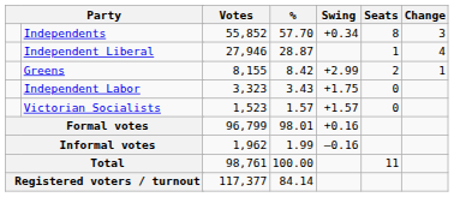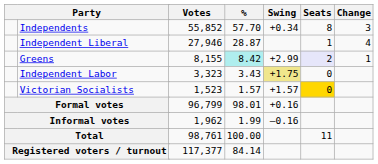Greens | %: no background -> paleturquoise background
Greens | Seats: no background -> lavender background
Independent Labor | Swing: no background -> khaki background
Victorian Socialists | Seats: no background -> gold background
